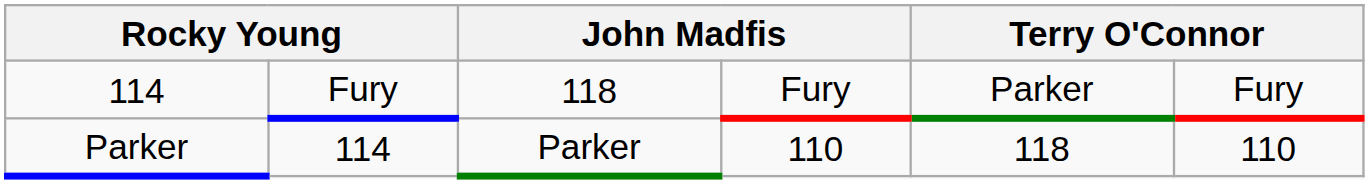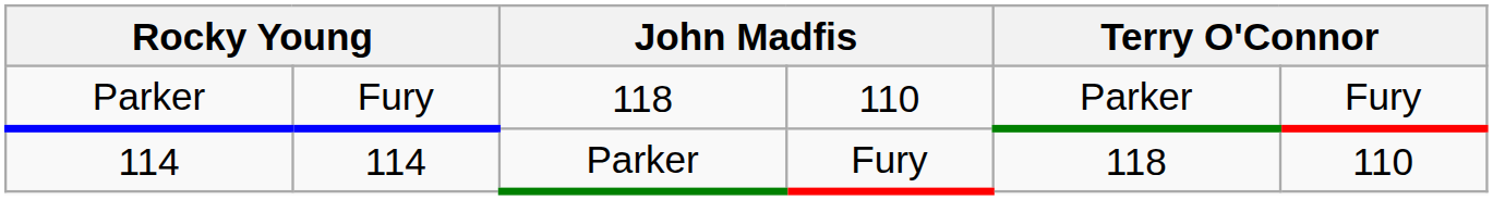row 2 | column 1: 114 -> Parker
row 2 | column 4: Fury -> 110
row 3 | column 1: Parker -> 114
row 3 | column 4: 110 -> Fury
